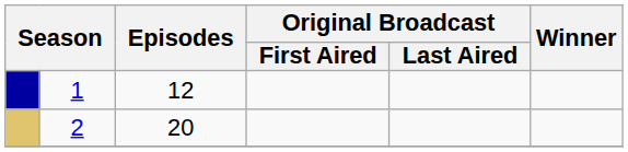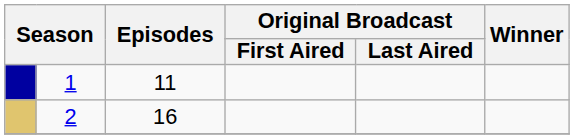1 | Episodes: 12 -> 11
2 | Episodes: 20 -> 16
